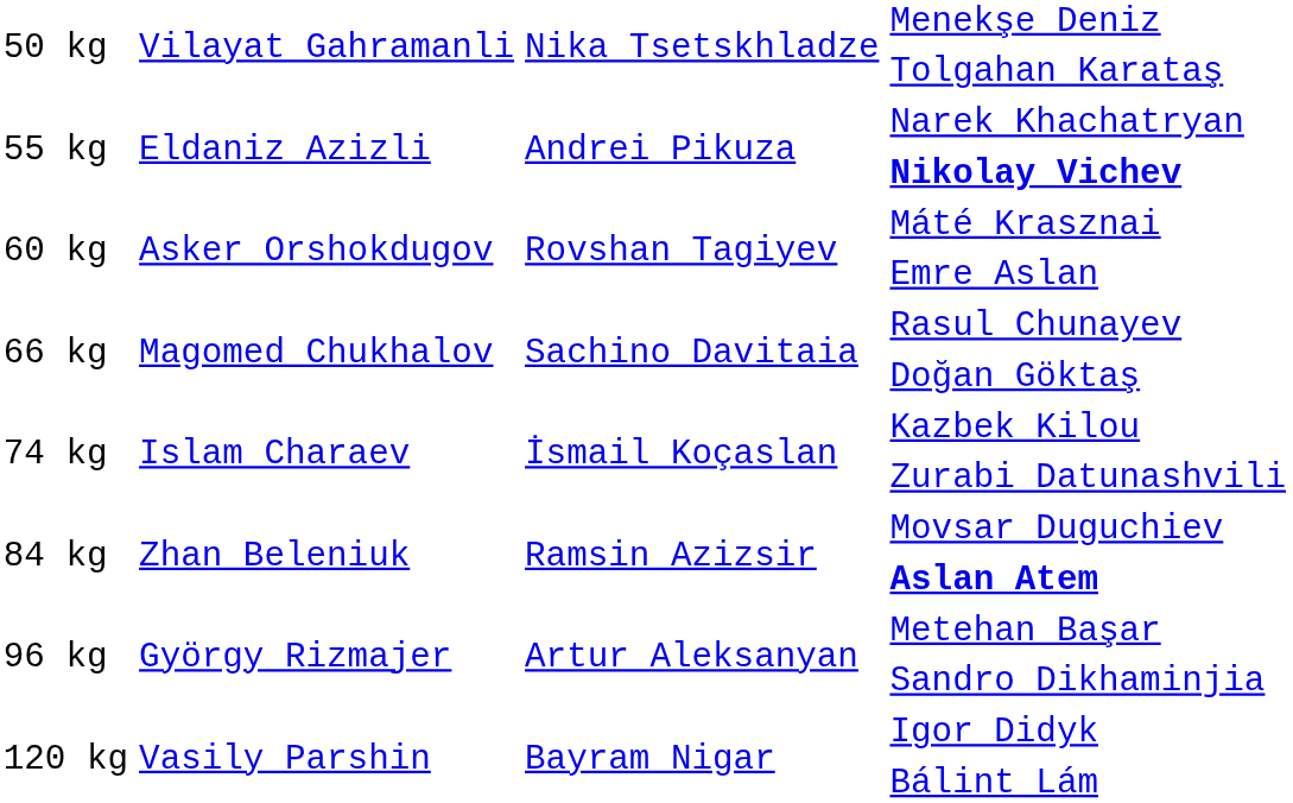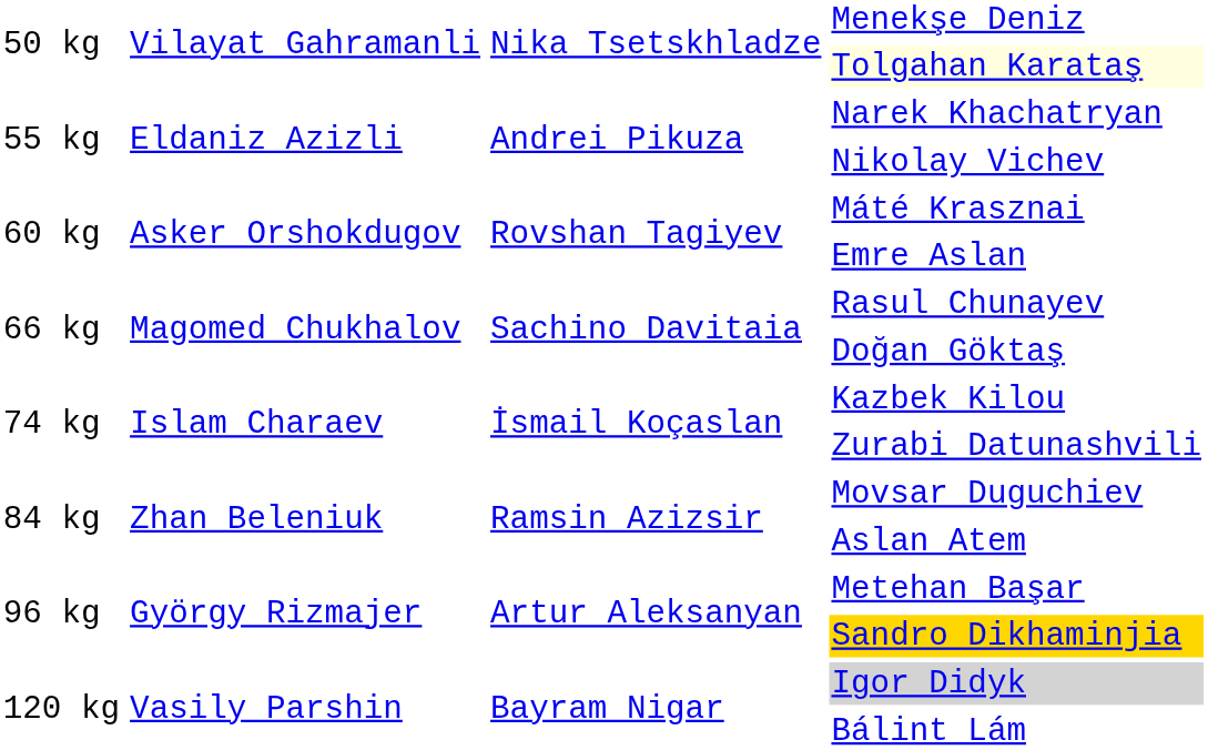Tolgahan Karataş | column 4: no background -> lightyellow background
Nikolay Vichev | column 4: bold -> normal
Aslan Atem | column 4: bold -> normal
Sandro Dikhaminjia | column 4: no background -> gold background
Igor Didyk | column 4: no background -> lightgrey background
